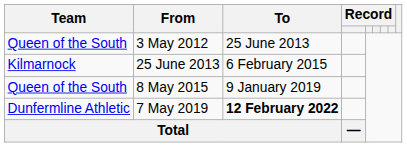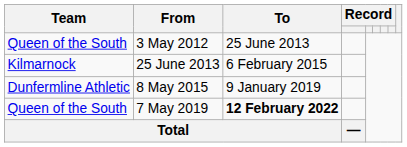8 May 2015 | Team: Queen of the South -> Dunfermline Athletic
7 May 2019 | Team: Dunfermline Athletic -> Queen of the South
